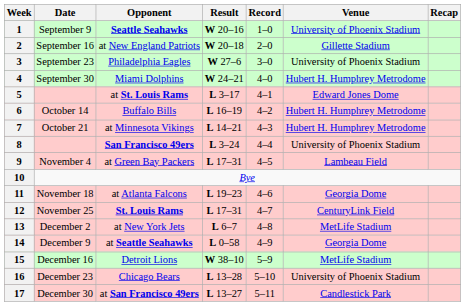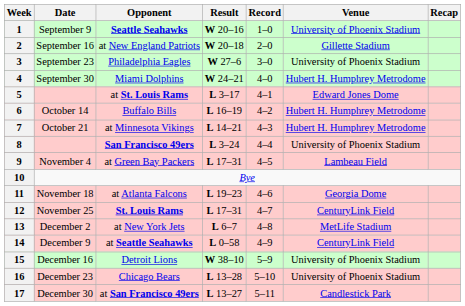14 | Venue: Georgia Dome -> CenturyLink Field
15 | Venue: MetLife Stadium -> University of Phoenix Stadium
